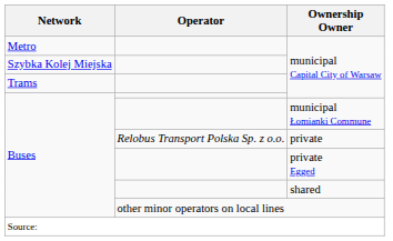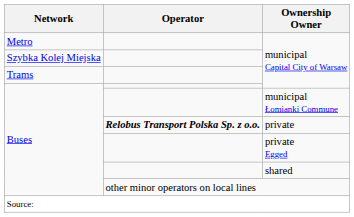private | Operator: normal -> bold
